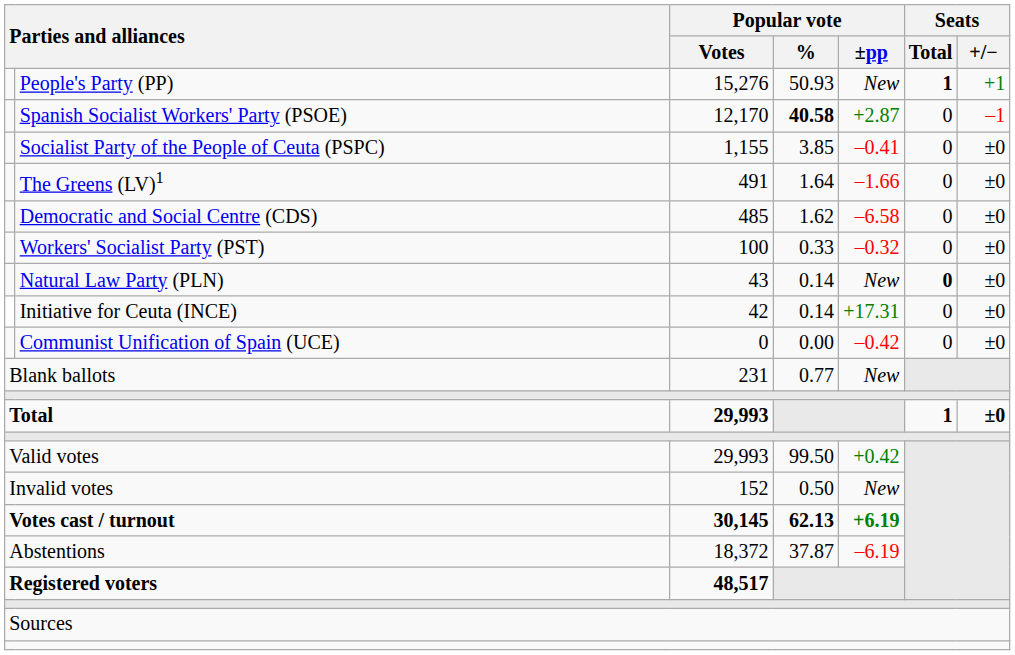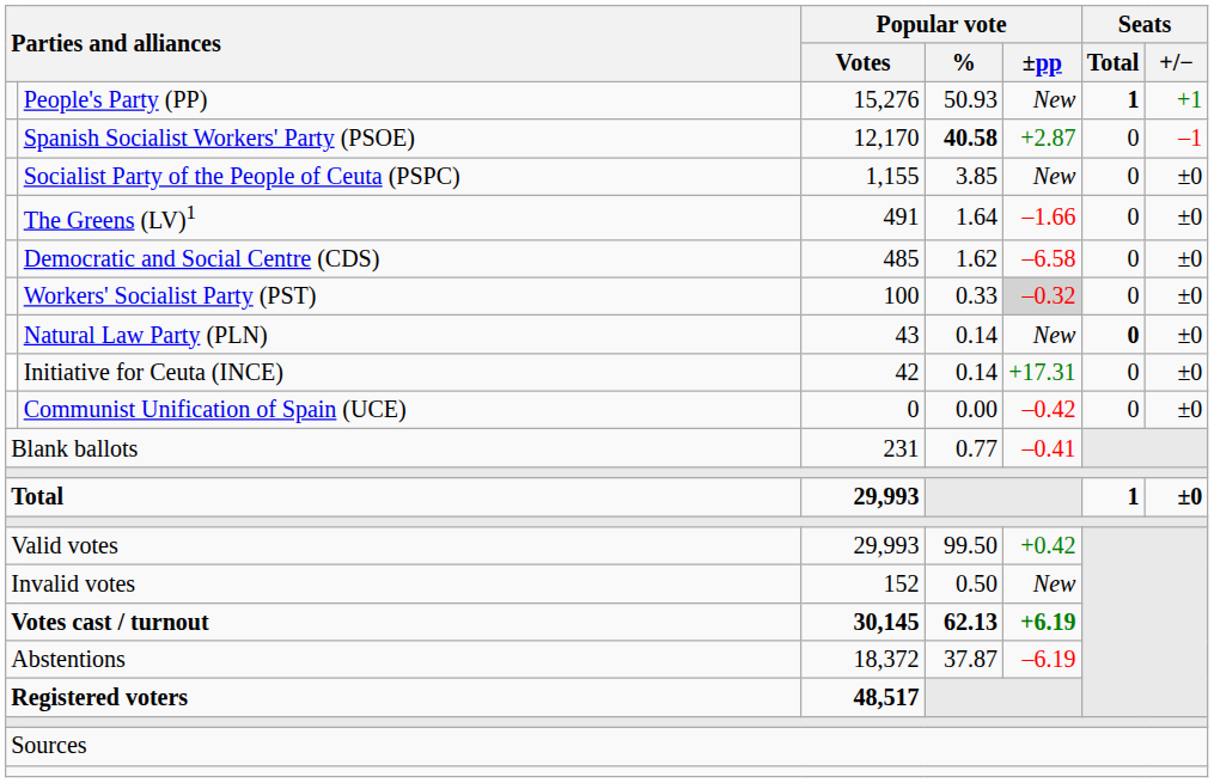Socialist Party of the People of Ceuta (PSPC) | Popular vote / ±pp: –0.41 -> New
Workers' Socialist Party (PST) | Popular vote / ±pp: no background -> lightgrey background
Blank ballots | Popular vote / ±pp: New -> –0.41
